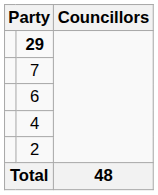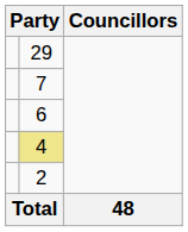29 | column 2: bold -> normal
4 | column 2: no background -> khaki background
